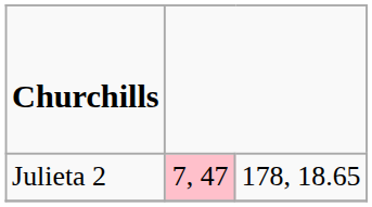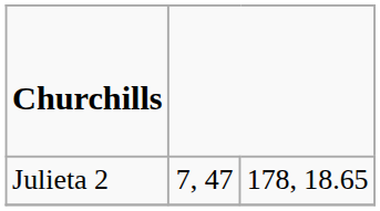Julieta 2 | column 2: pink background -> no background
